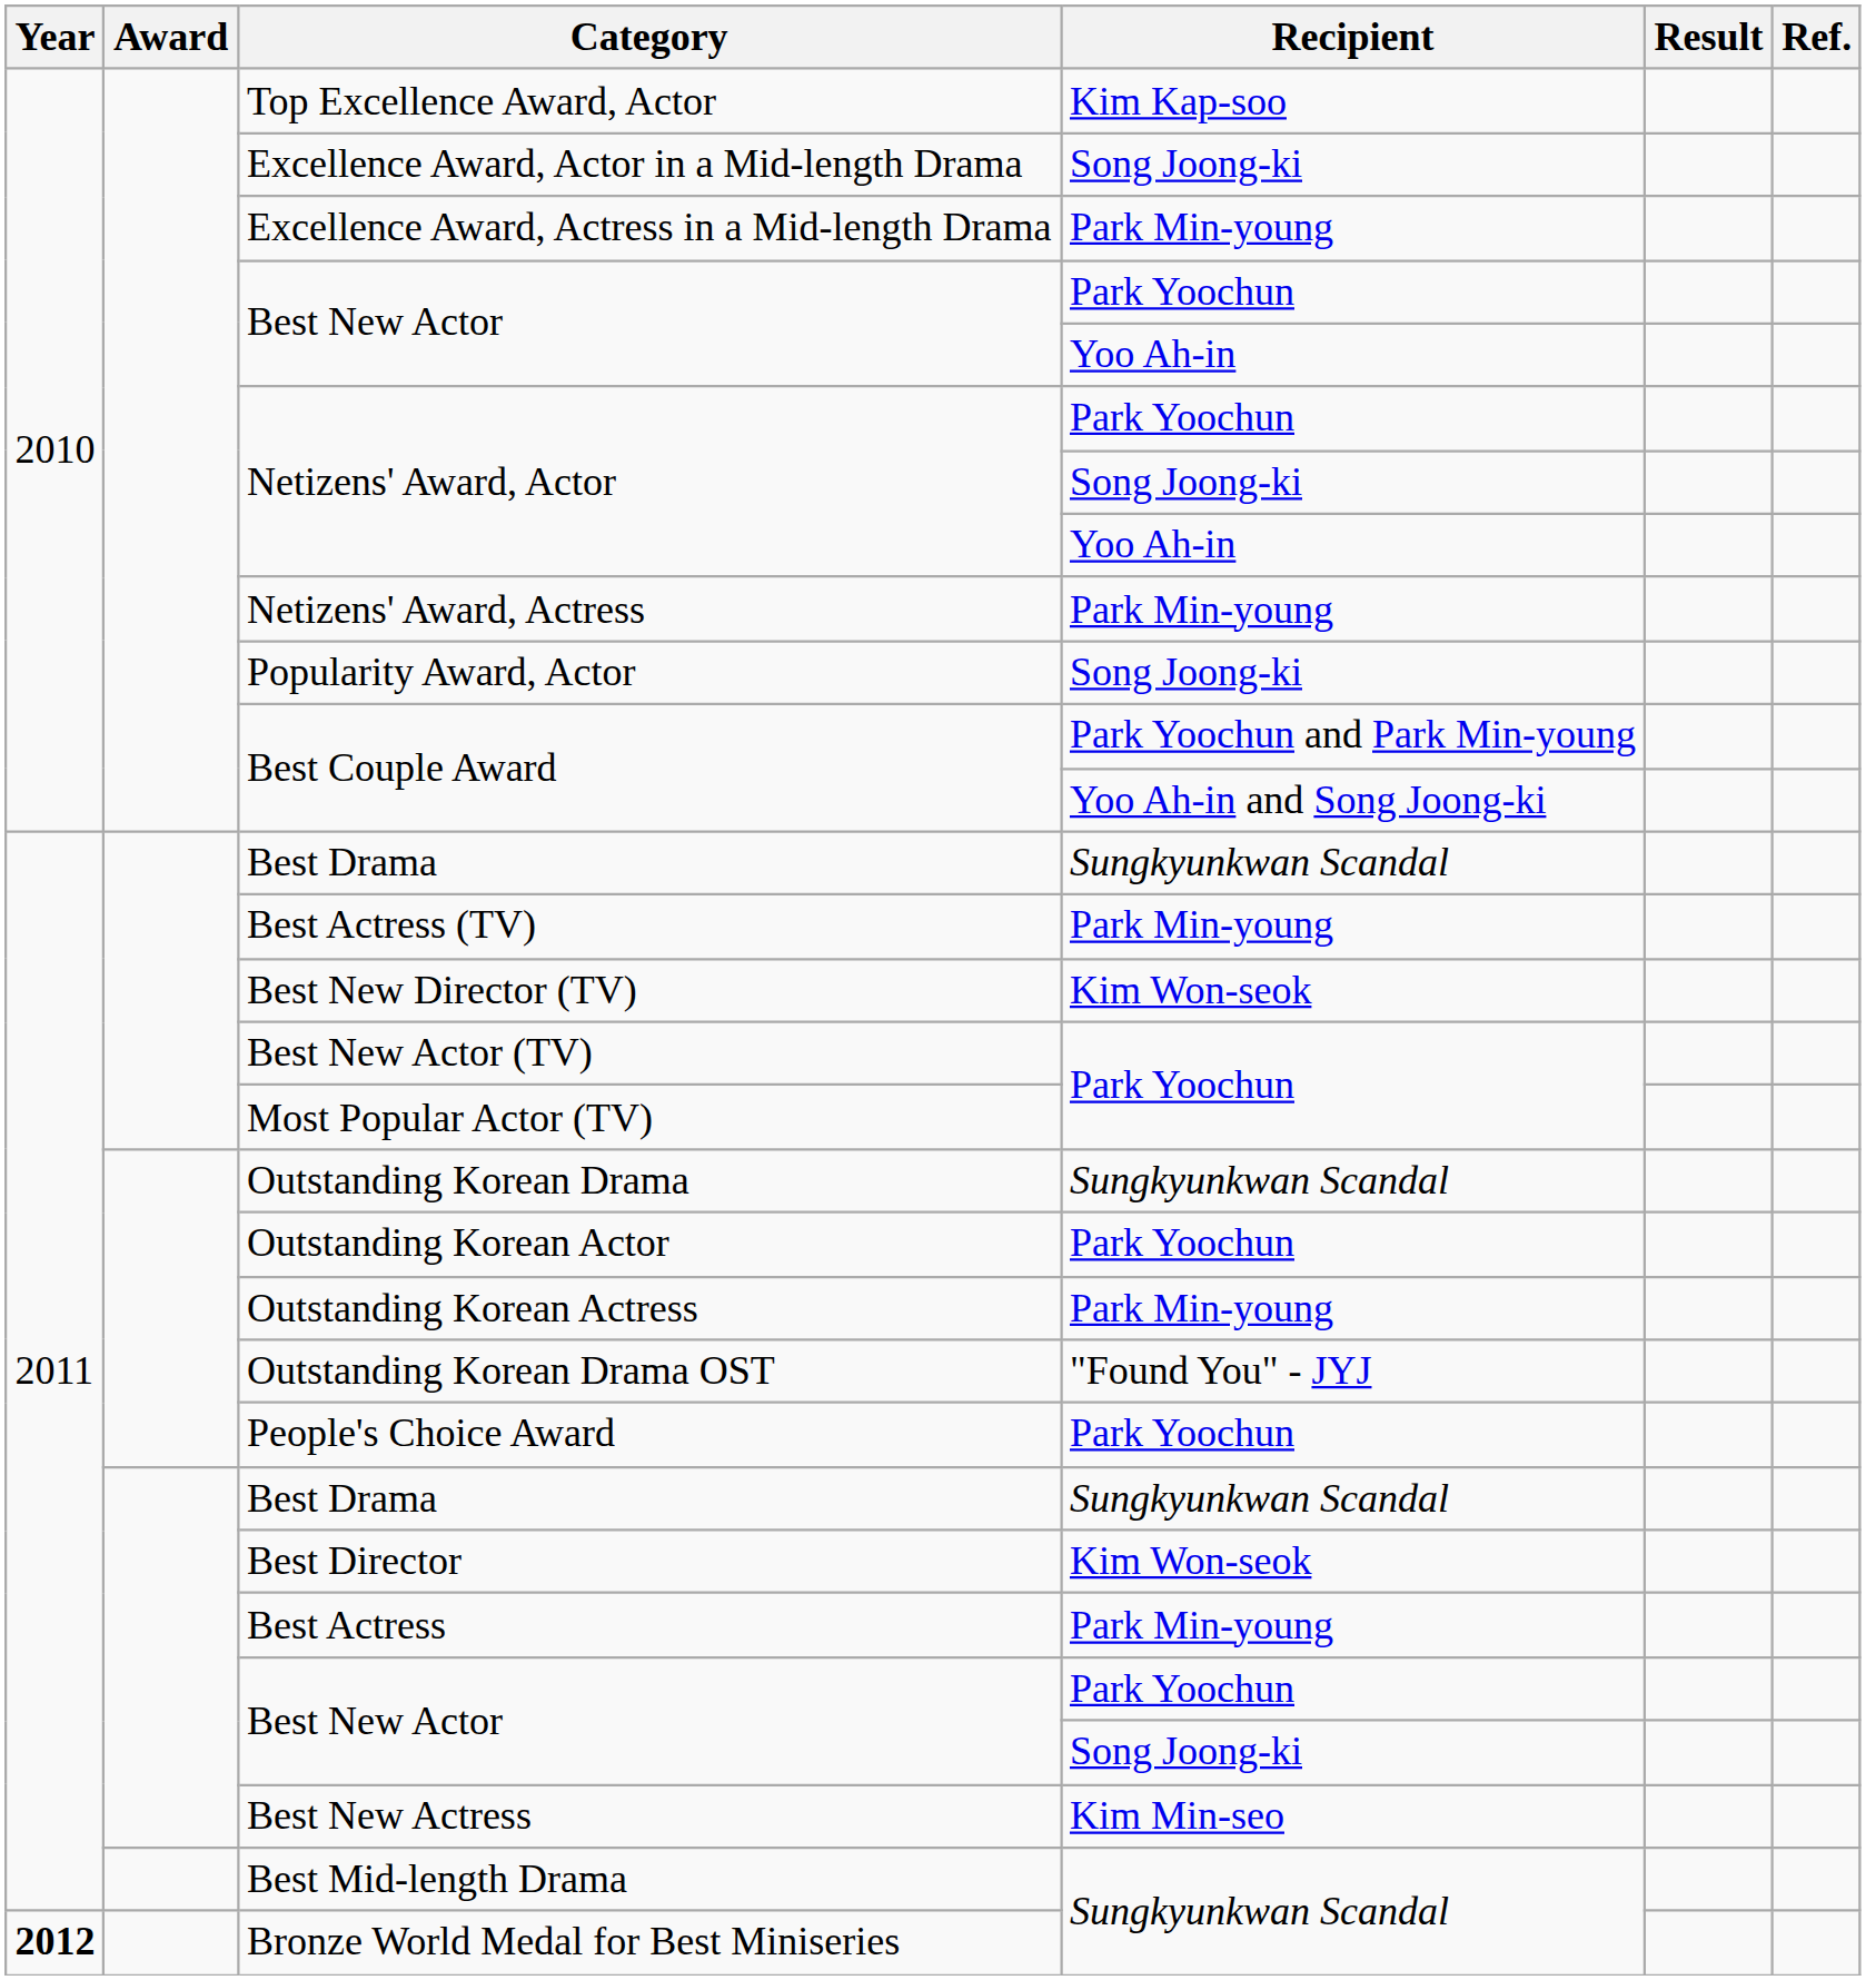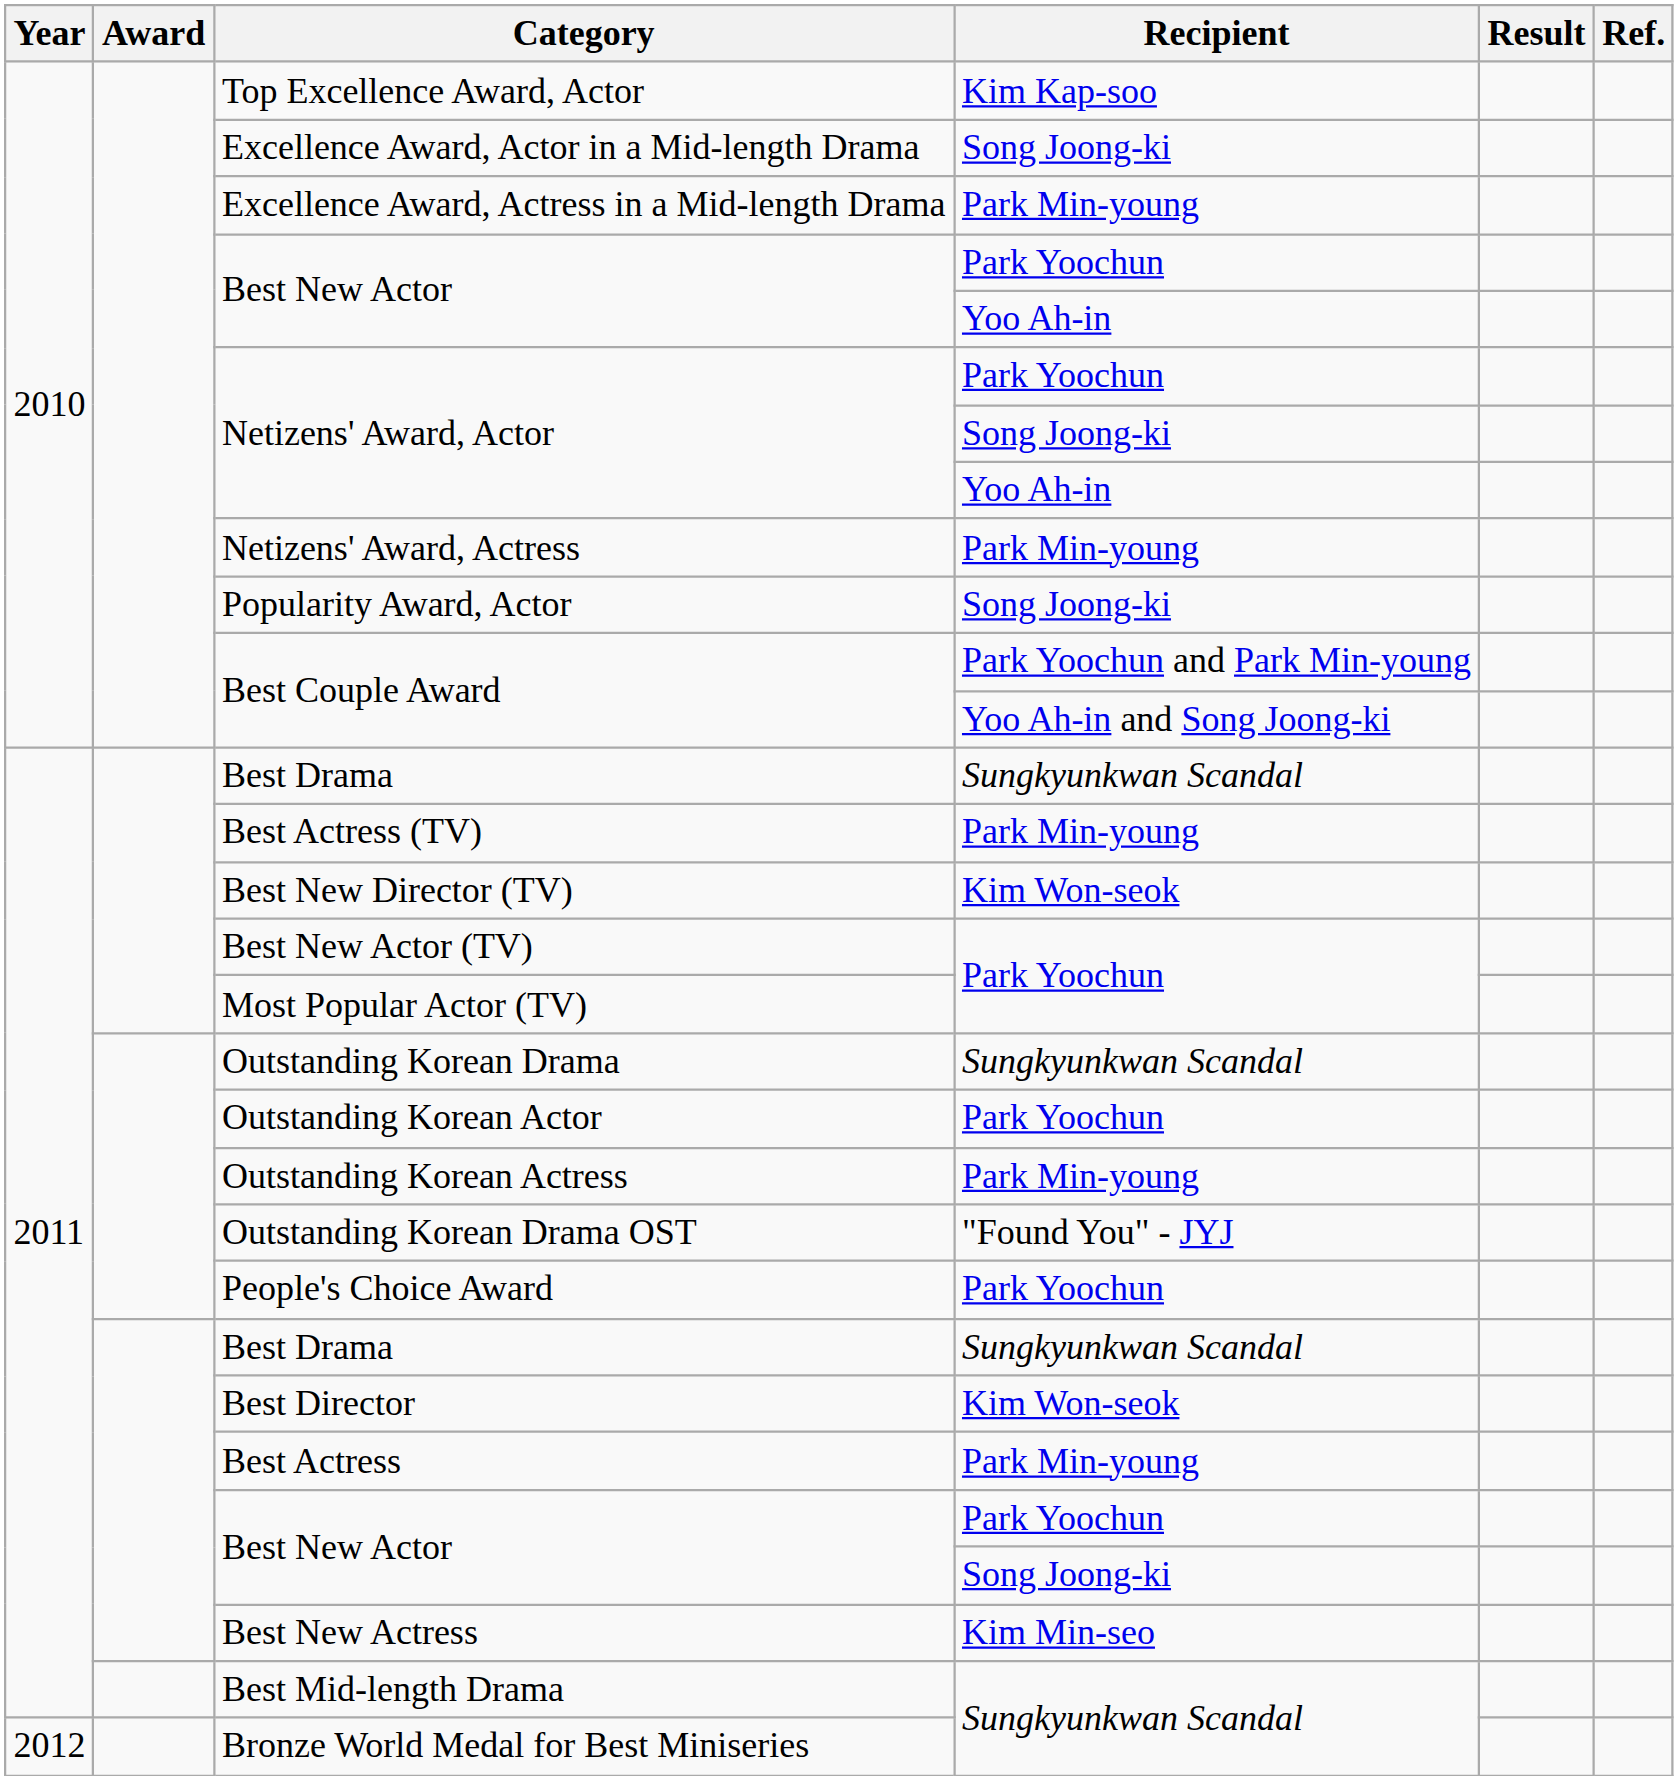Bronze World Medal for Best Miniseries | Year: bold -> normal
